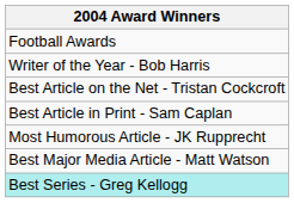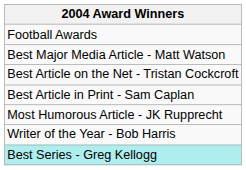row 3 | column 1: Writer of the Year - Bob Harris -> Best Major Media Article - Matt Watson
row 7 | column 1: Best Major Media Article - Matt Watson -> Writer of the Year - Bob Harris
